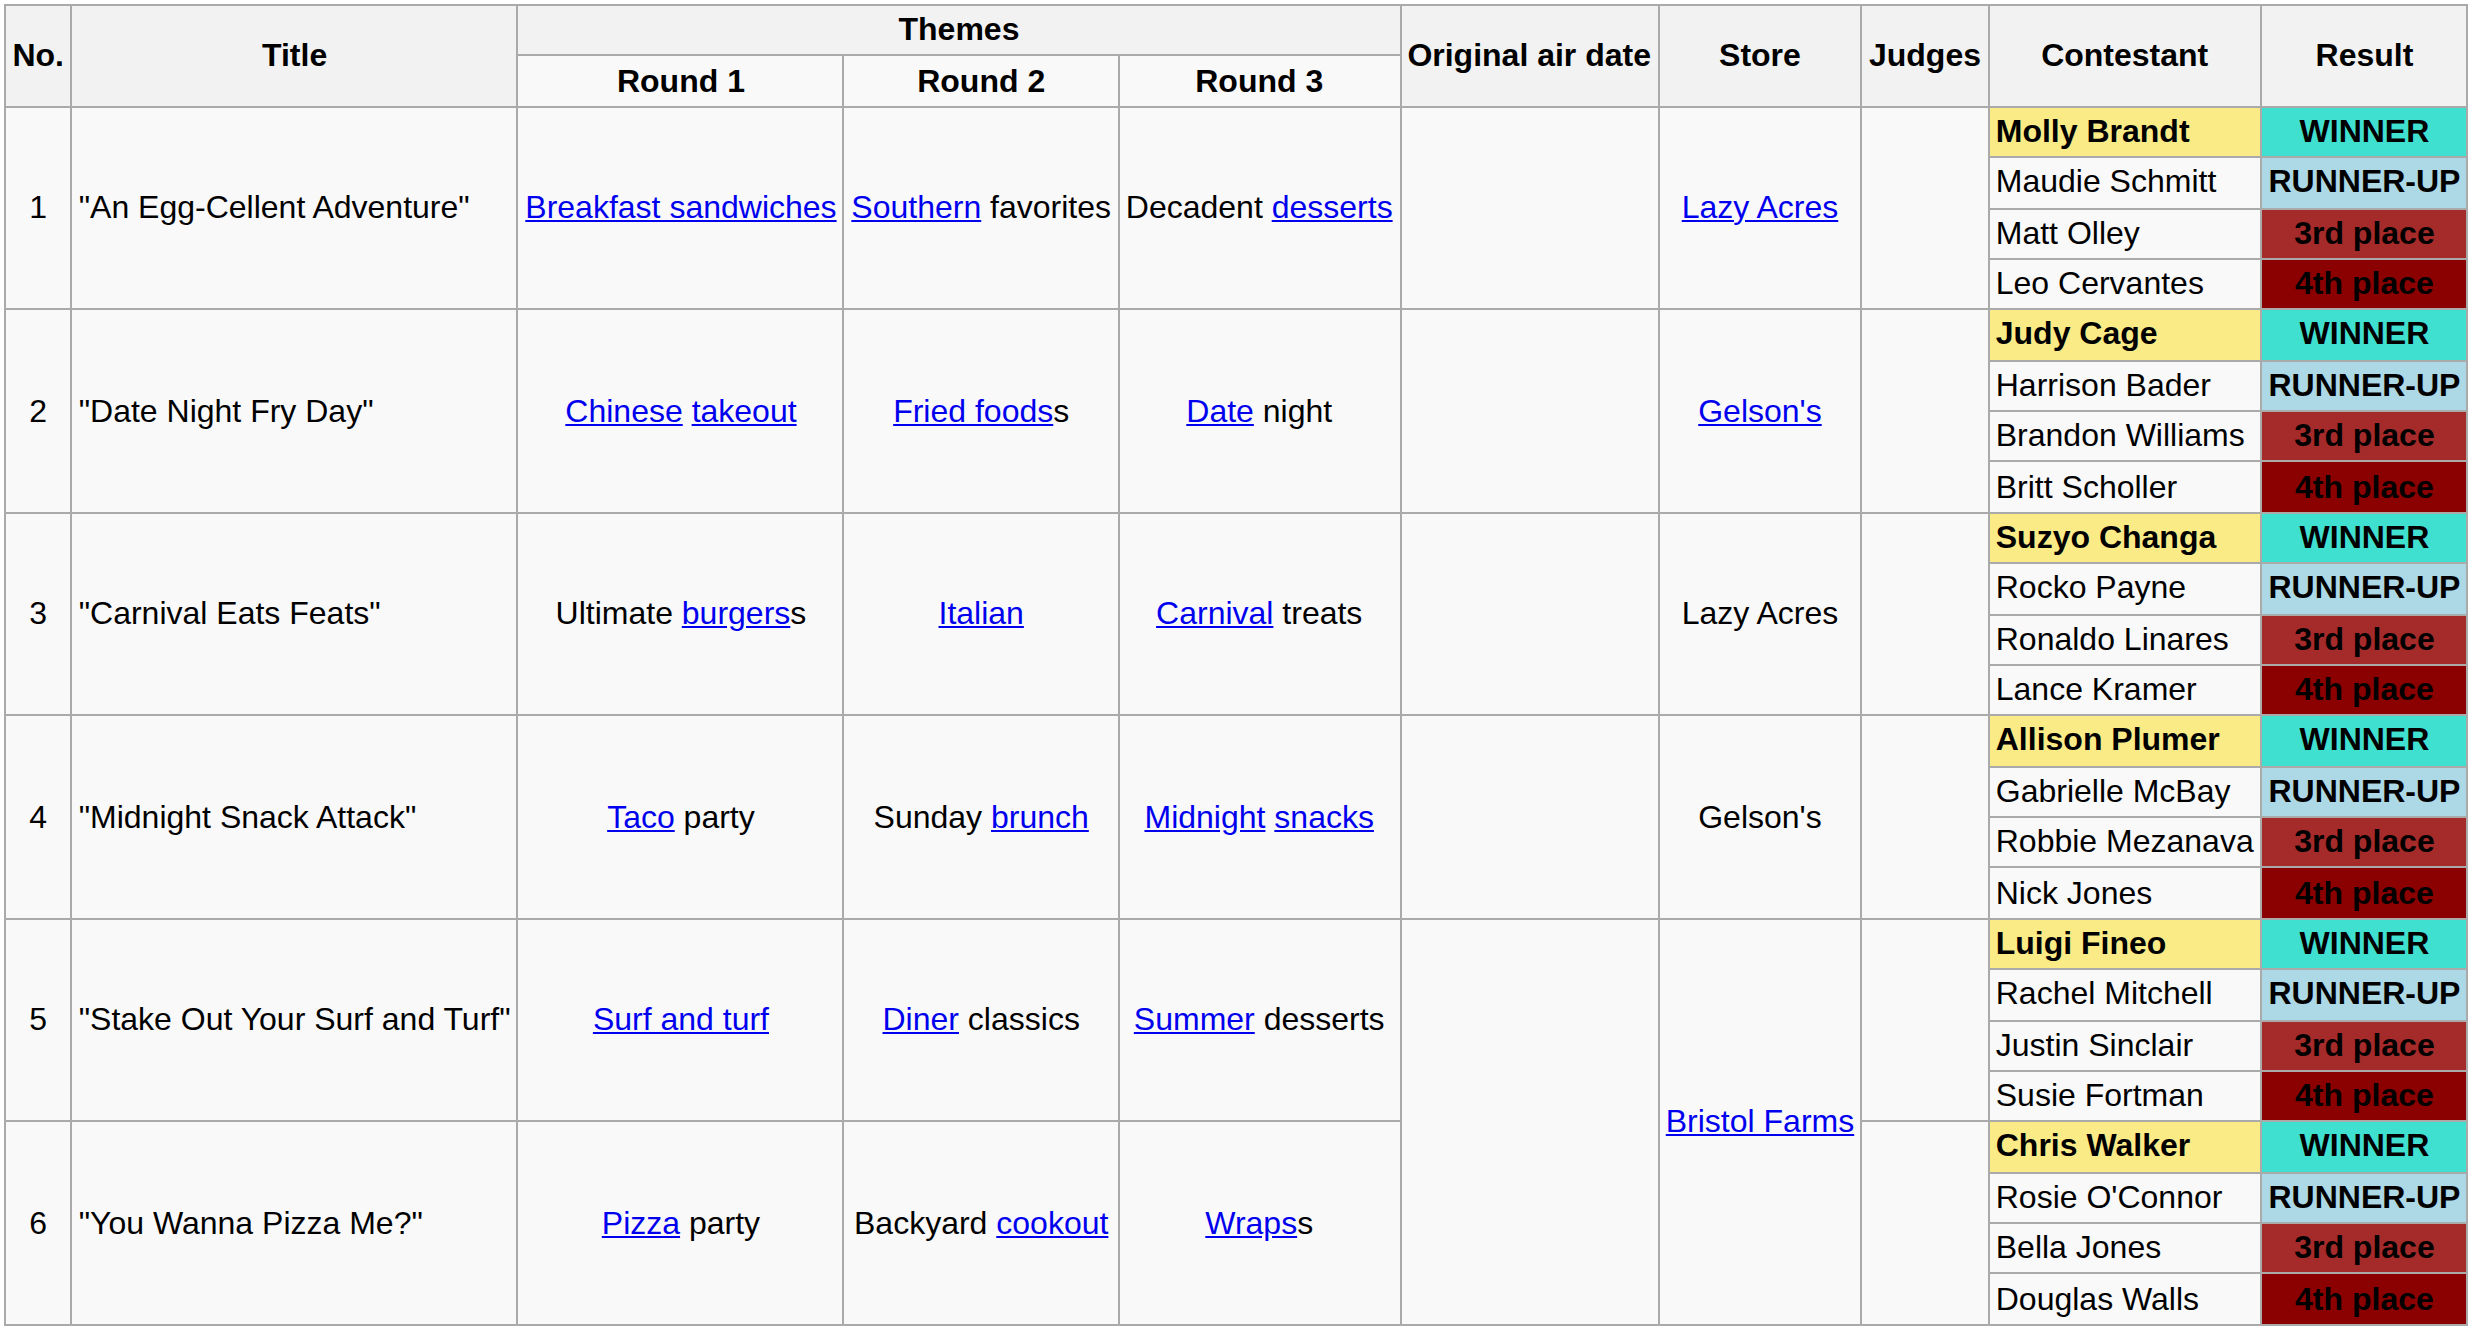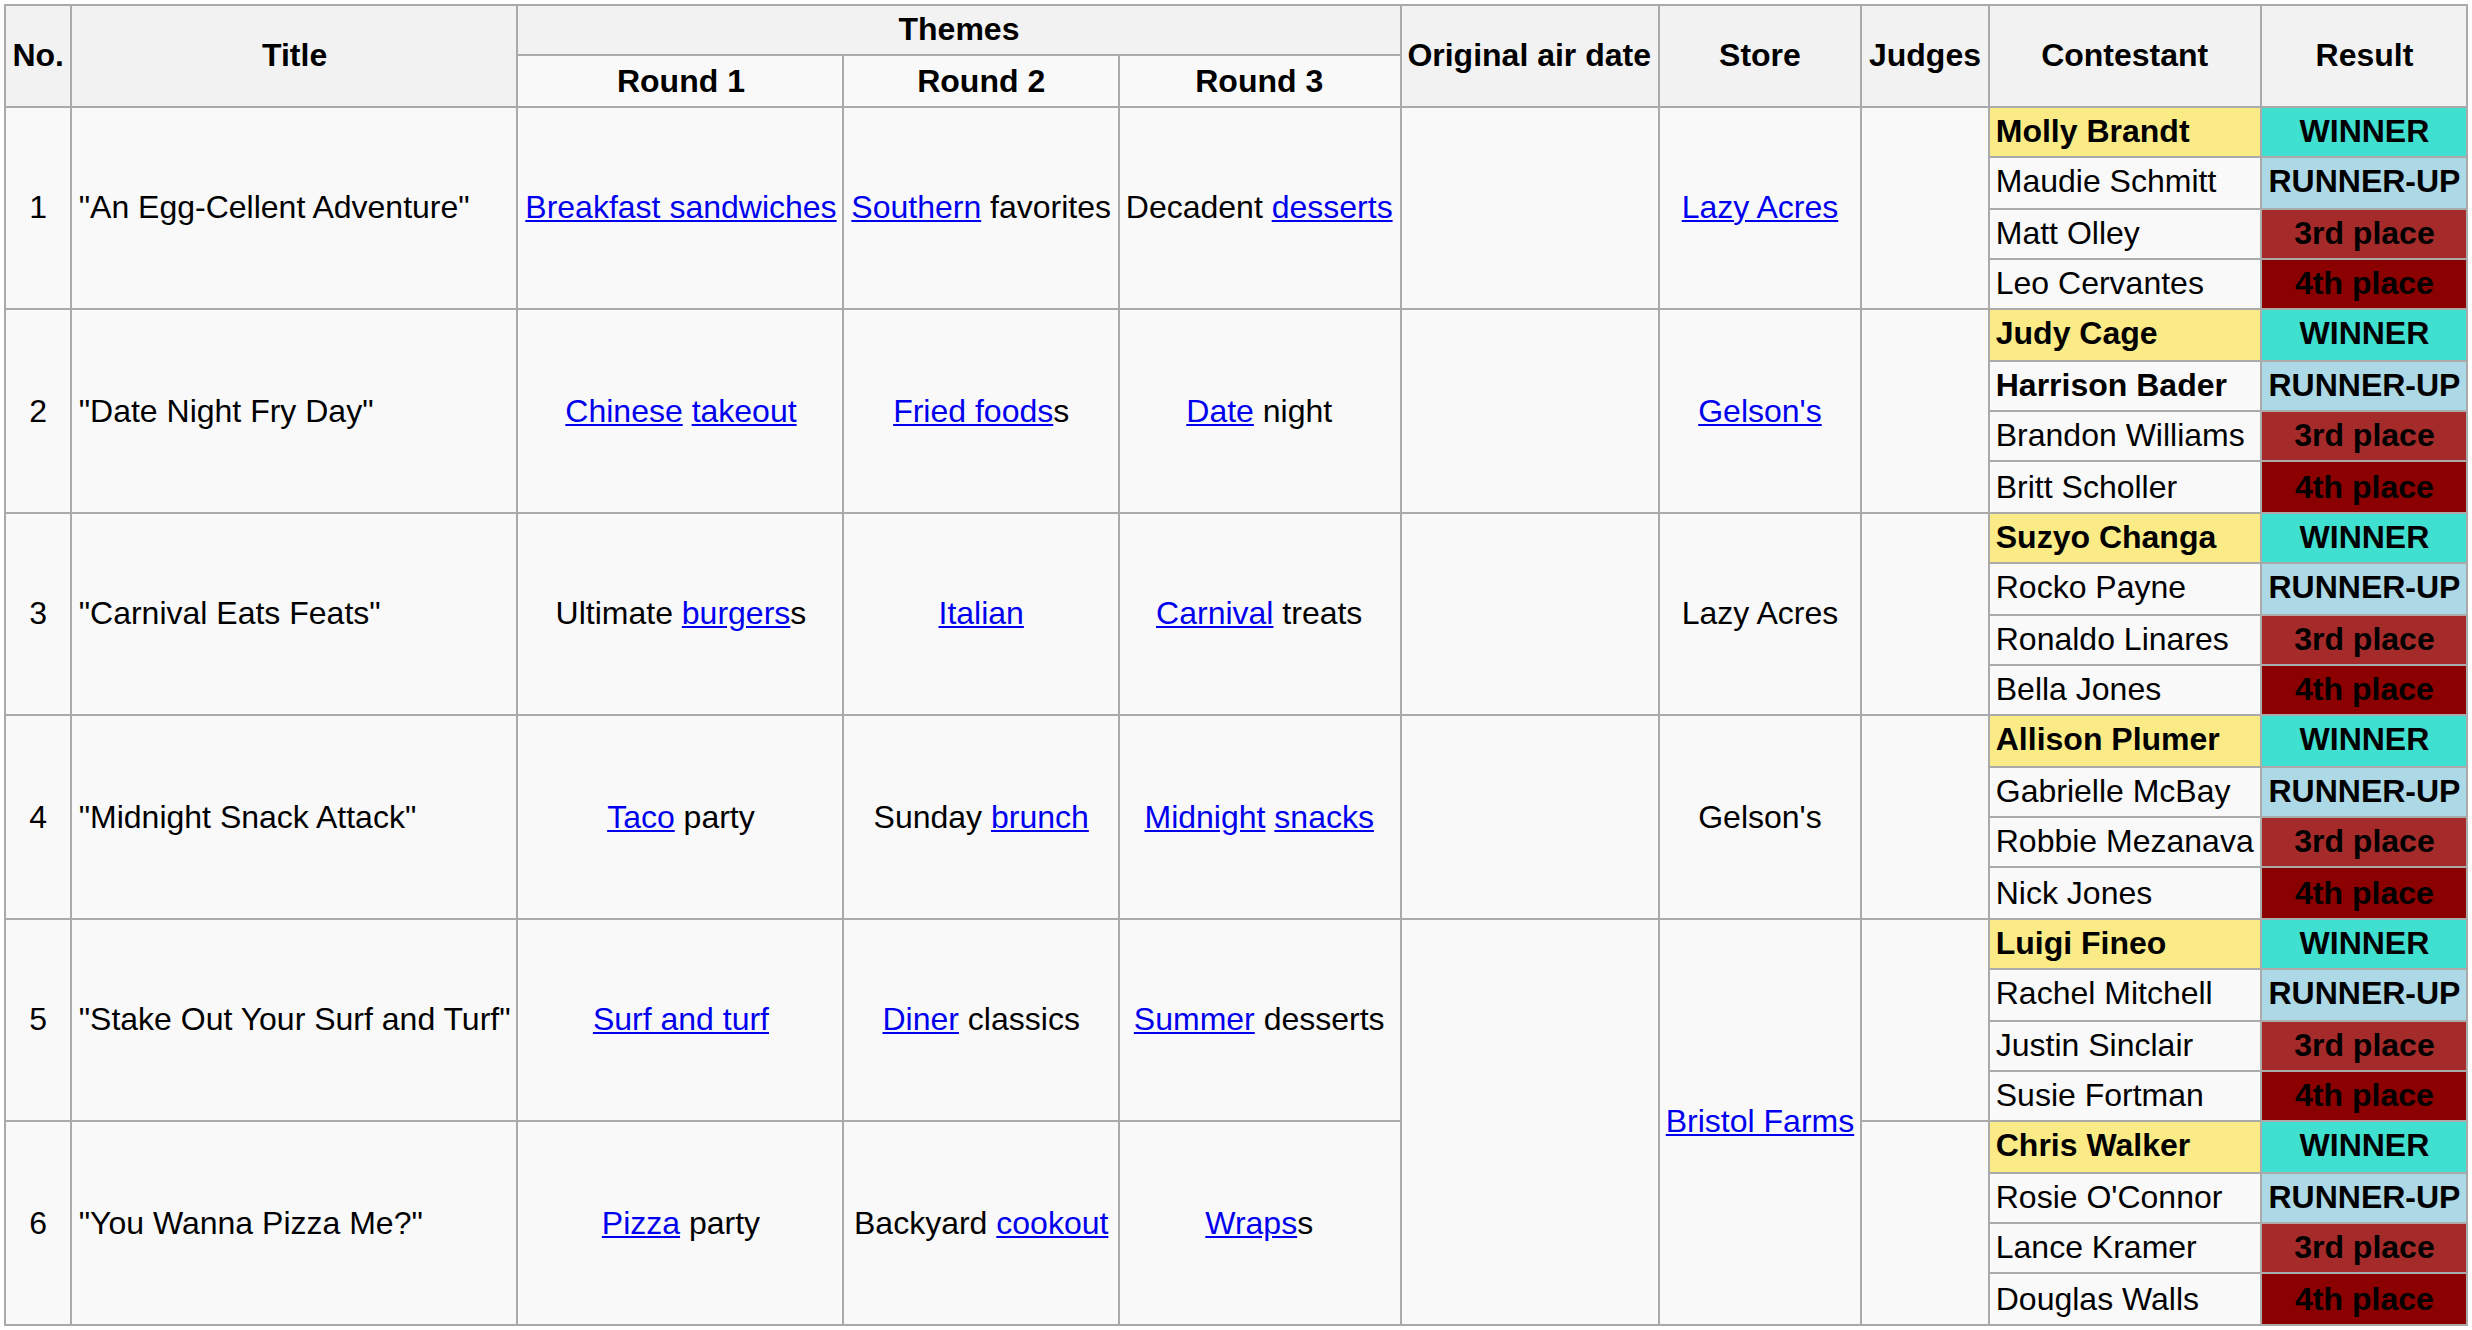row 8 | Contestant: normal -> bold
row 14 | Contestant: Lance Kramer -> Bella Jones
row 25 | Contestant: Bella Jones -> Lance Kramer
